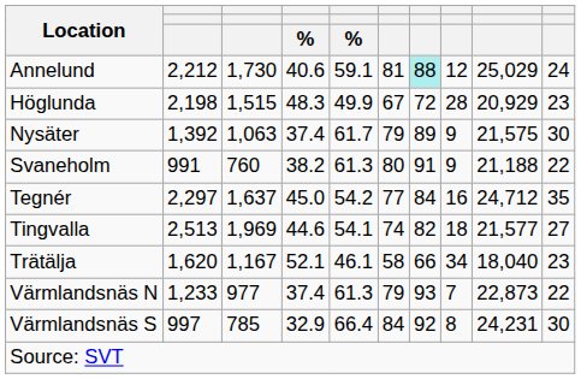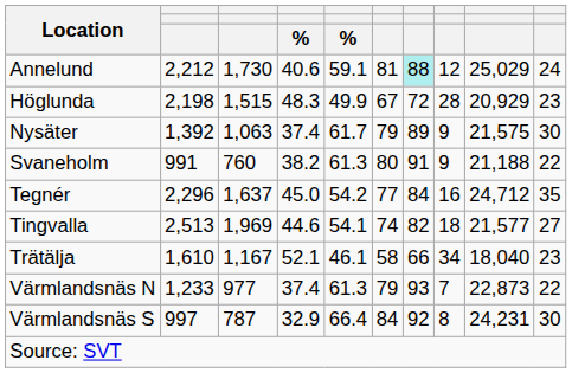Tegnér | column 2: 2,297 -> 2,296
Trätälja | column 2: 1,620 -> 1,610
Värmlandsnäs S | column 3: 785 -> 787
